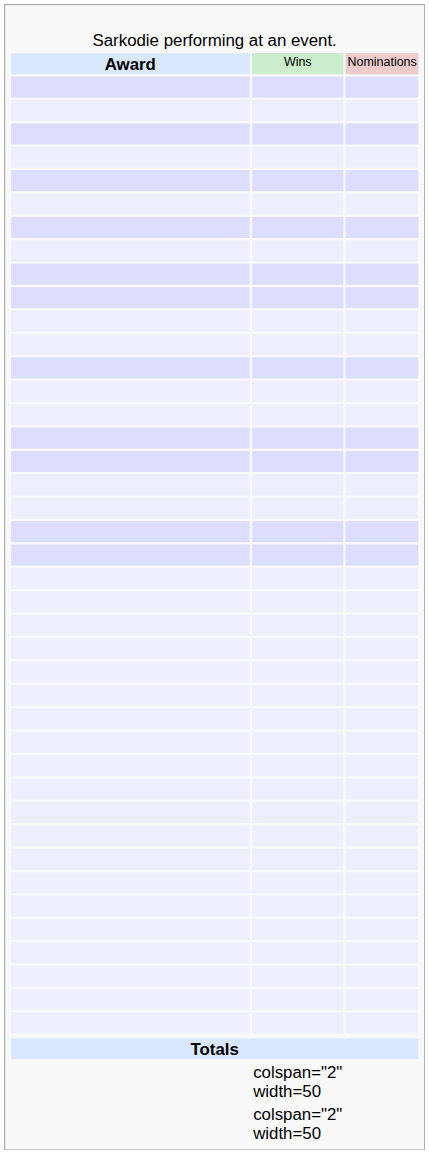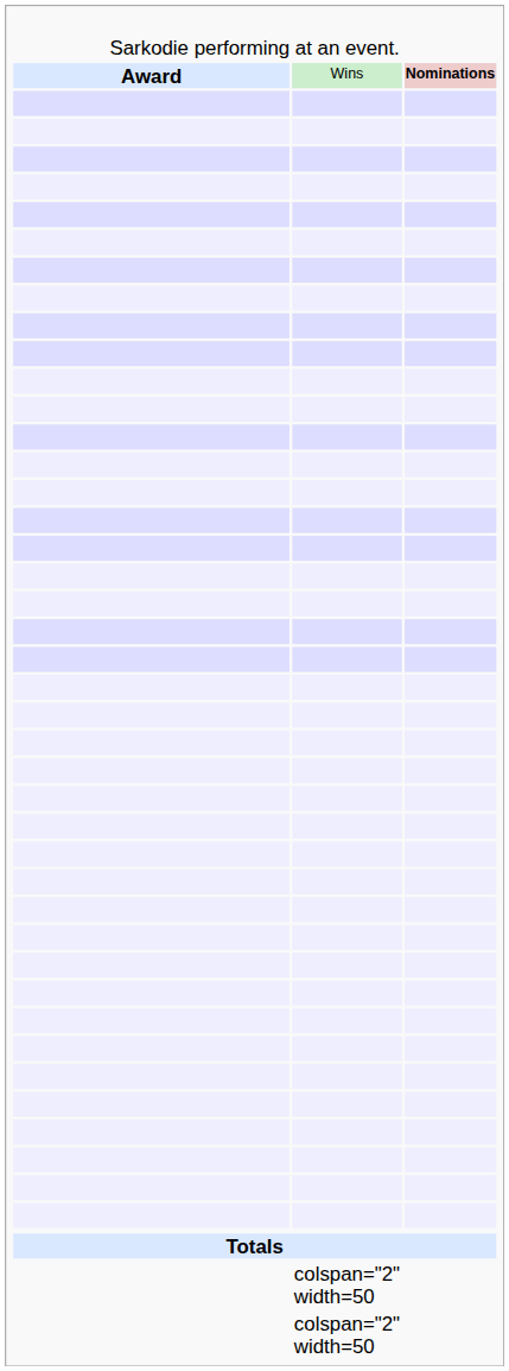Wins | column 3: normal -> bold
